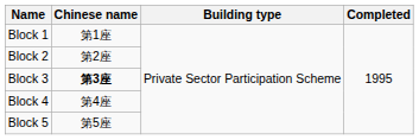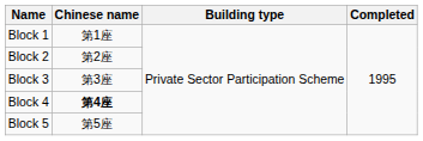Block 3 | Chinese name: bold -> normal
Block 4 | Chinese name: normal -> bold
